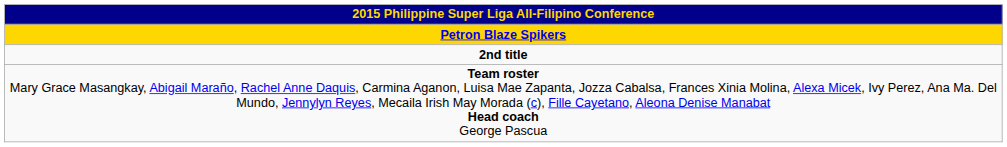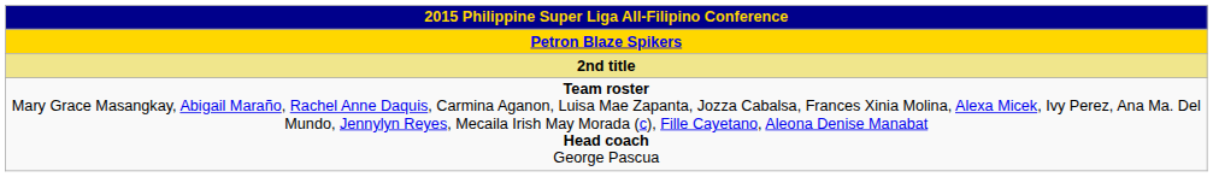row 3 | column 1: no background -> khaki background
